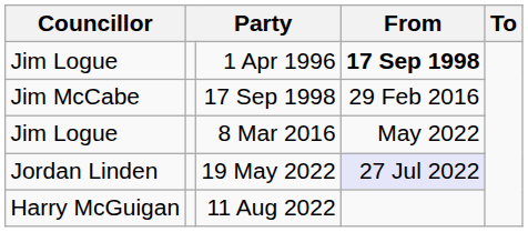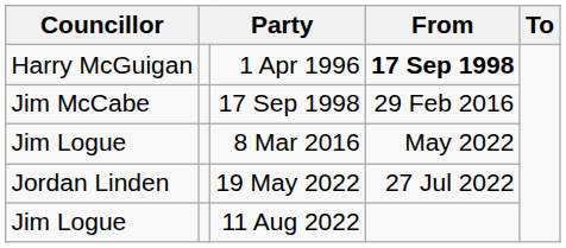1 Apr 1996 | Councillor: Jim Logue -> Harry McGuigan
19 May 2022 | From: lavender background -> no background
11 Aug 2022 | Councillor: Harry McGuigan -> Jim Logue
